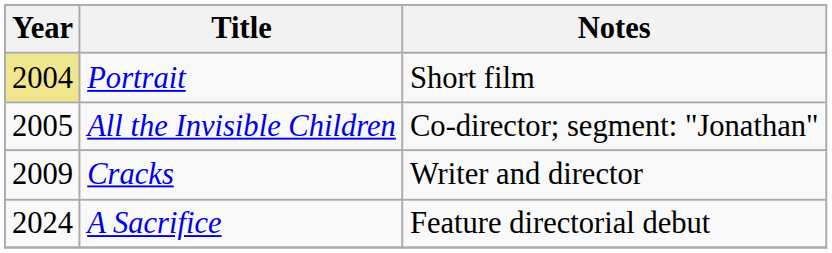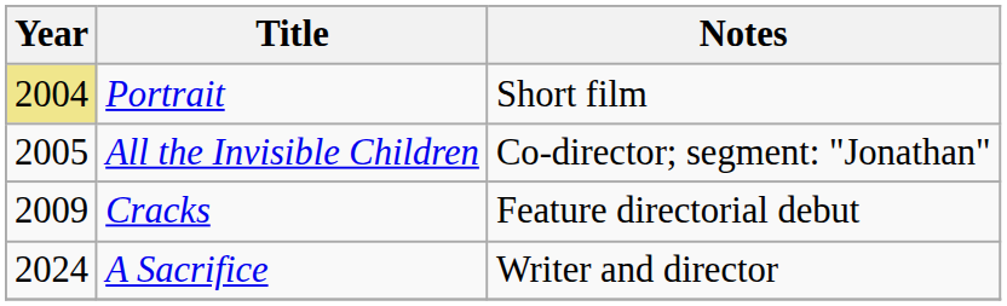Cracks | Notes: Writer and director -> Feature directorial debut
A Sacrifice | Notes: Feature directorial debut -> Writer and director
